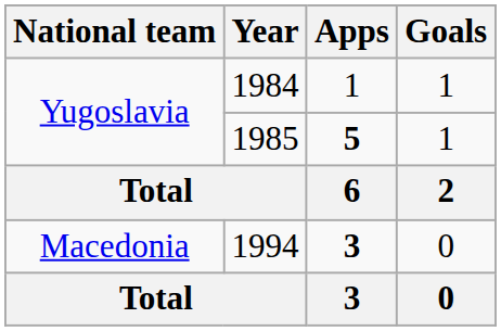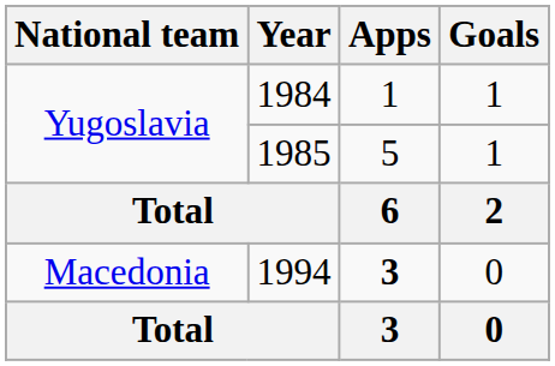1985 | Apps: bold -> normal
